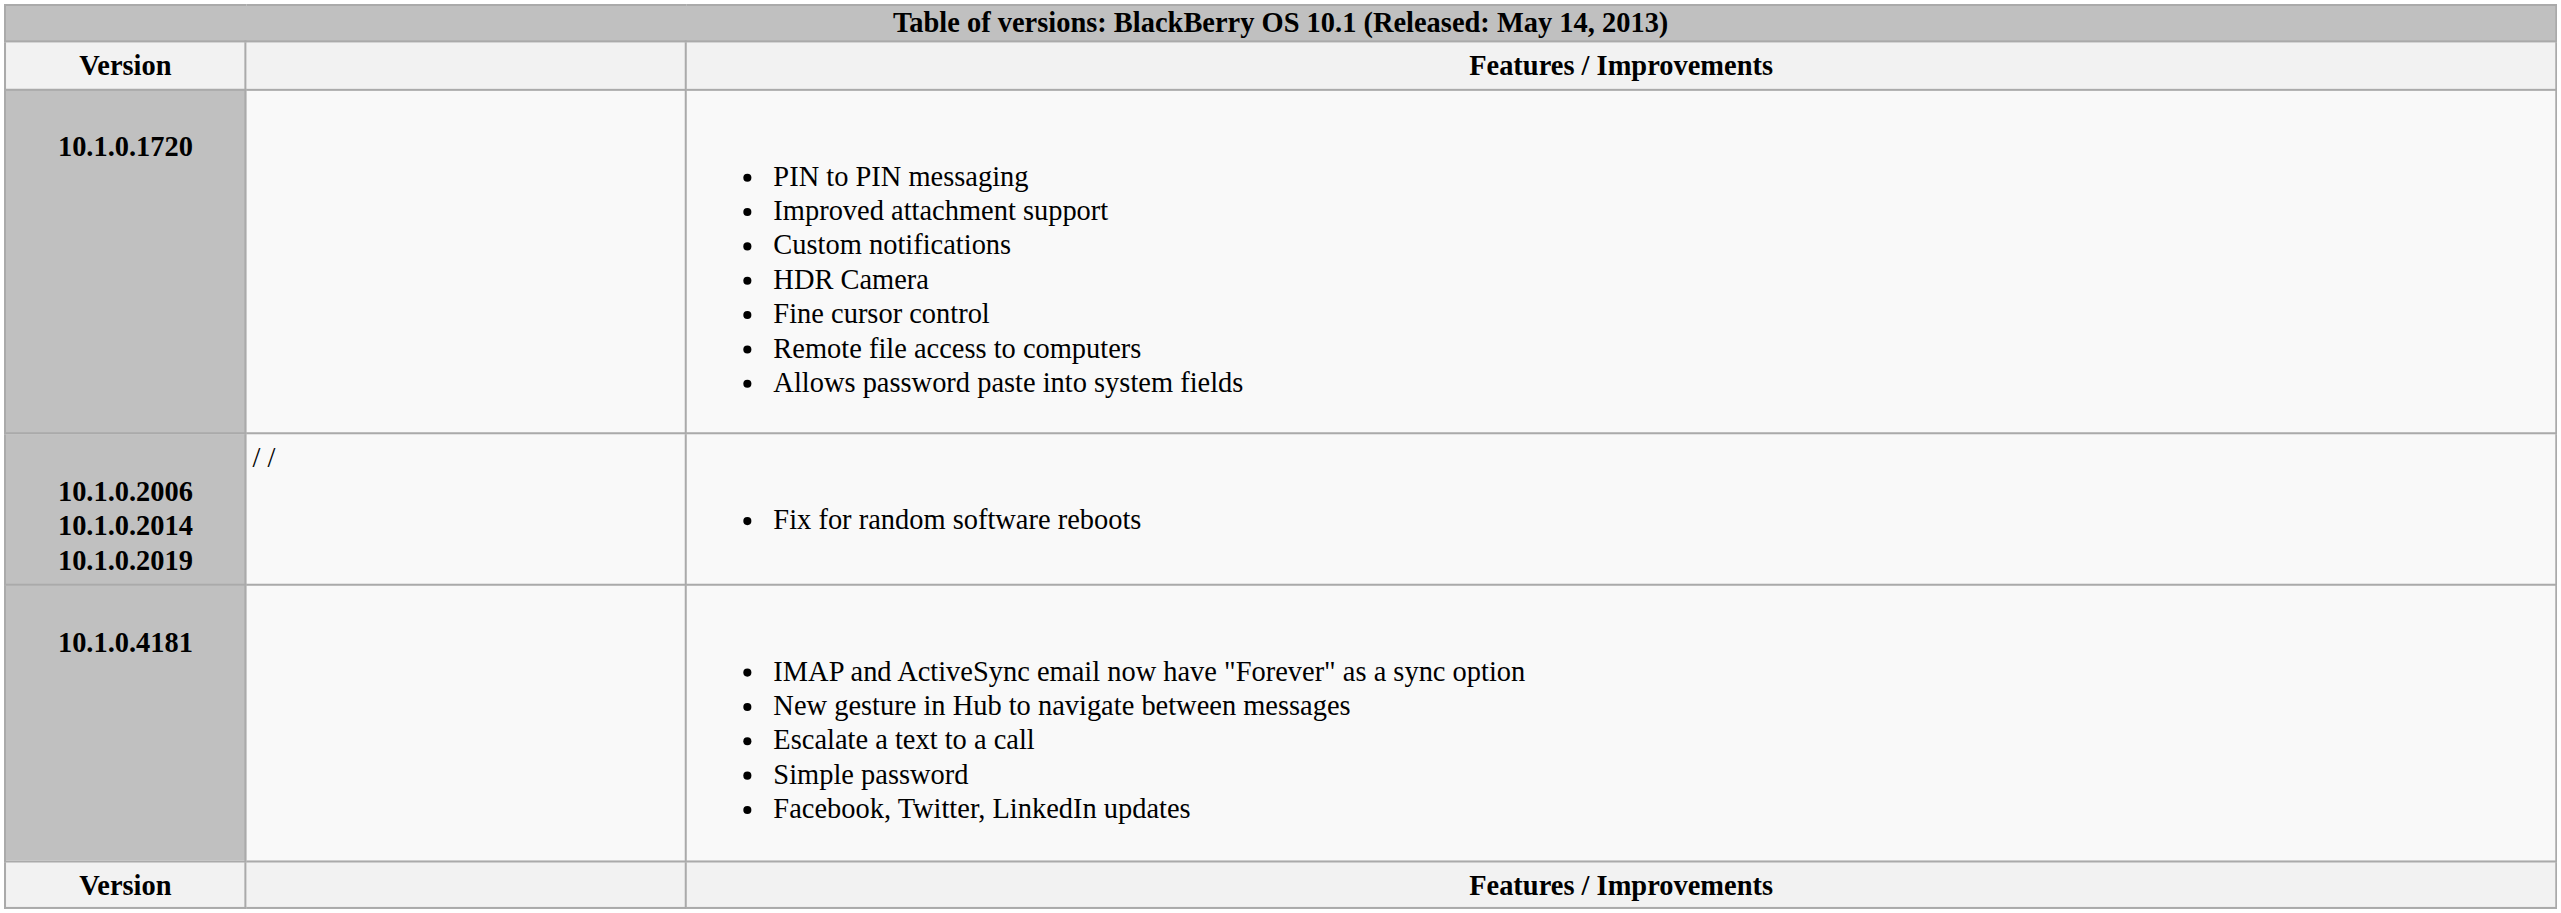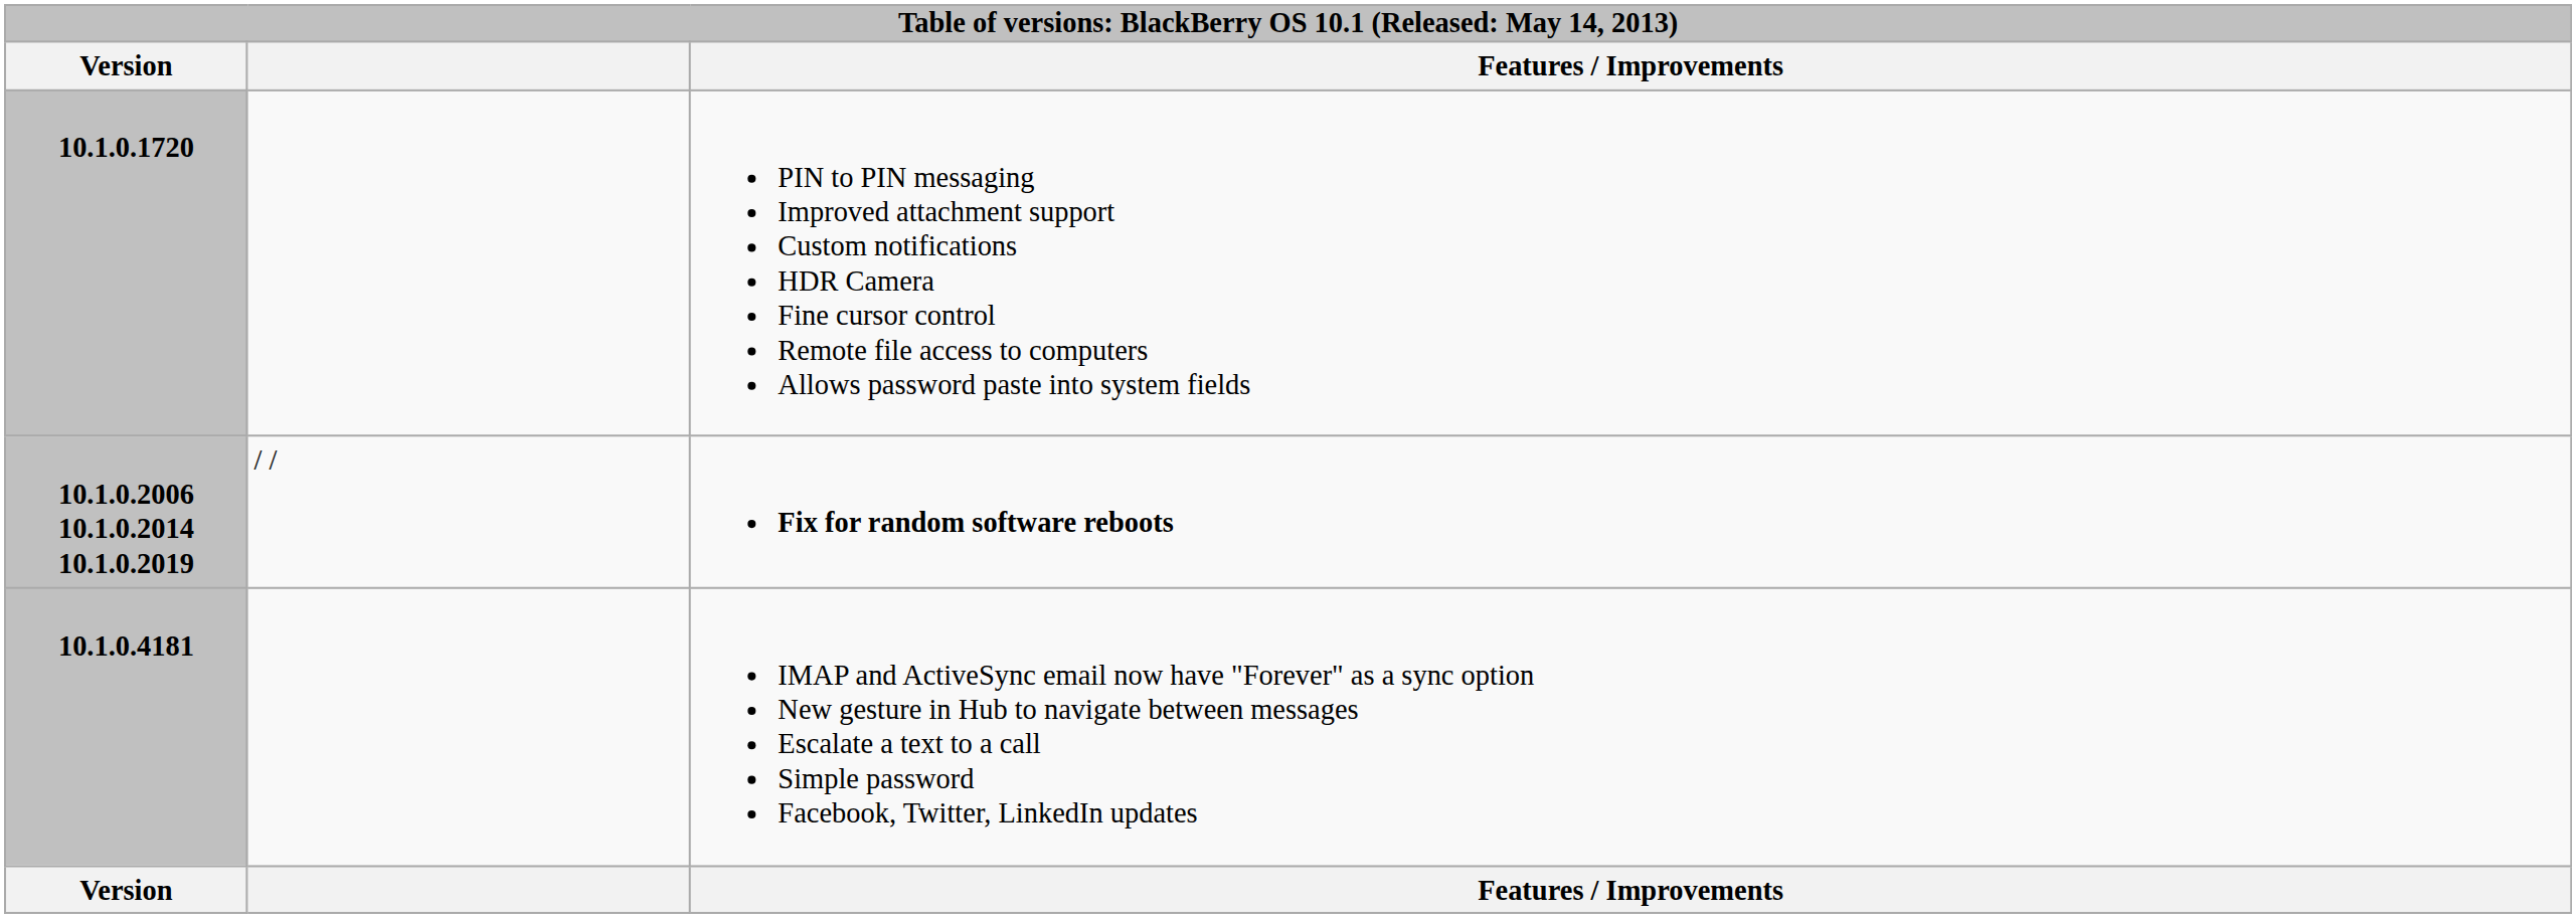10.1.0.2006 10.1.0.2014 10.1.0.2019 | Features / Improvements: normal -> bold
